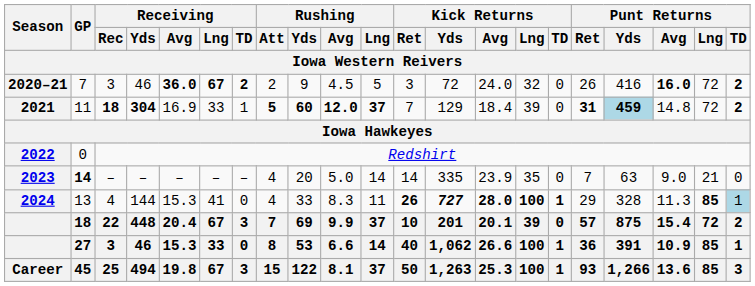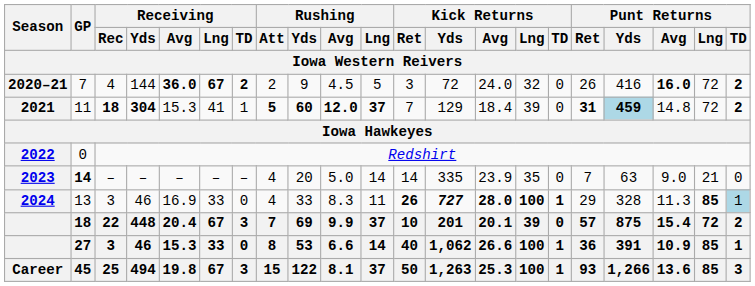2020–21 | Receiving / Rec: 3 -> 4
2020–21 | Receiving / Yds: 46 -> 144
2021 | Receiving / Avg: 16.9 -> 15.3
2021 | Receiving / Lng: 33 -> 41
2024 | Receiving / Rec: 4 -> 3
2024 | Receiving / Yds: 144 -> 46
2024 | Receiving / Avg: 15.3 -> 16.9
2024 | Receiving / Lng: 41 -> 33
